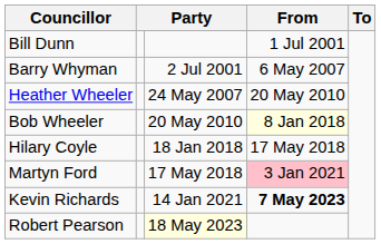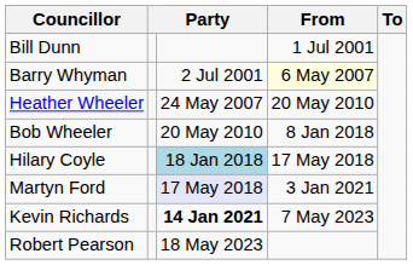Barry Whyman | From: no background -> lightyellow background
Bob Wheeler | From: lightyellow background -> no background
Hilary Coyle | column 3: no background -> lightblue background
Martyn Ford | column 3: no background -> lavender background
Martyn Ford | From: pink background -> no background
Kevin Richards | column 3: normal -> bold
Kevin Richards | From: bold -> normal
Robert Pearson | column 3: lightyellow background -> no background
